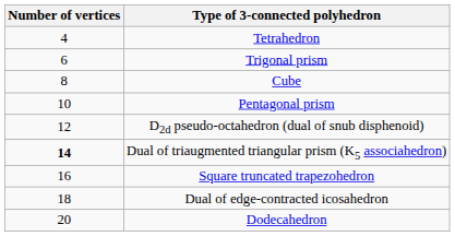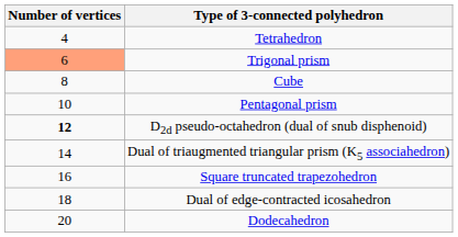Trigonal prism | Number of vertices: no background -> lightsalmon background
D2d pseudo-octahedron (dual of snub disphenoid) | Number of vertices: normal -> bold
Dual of triaugmented triangular prism (K5 associahedron) | Number of vertices: bold -> normal
